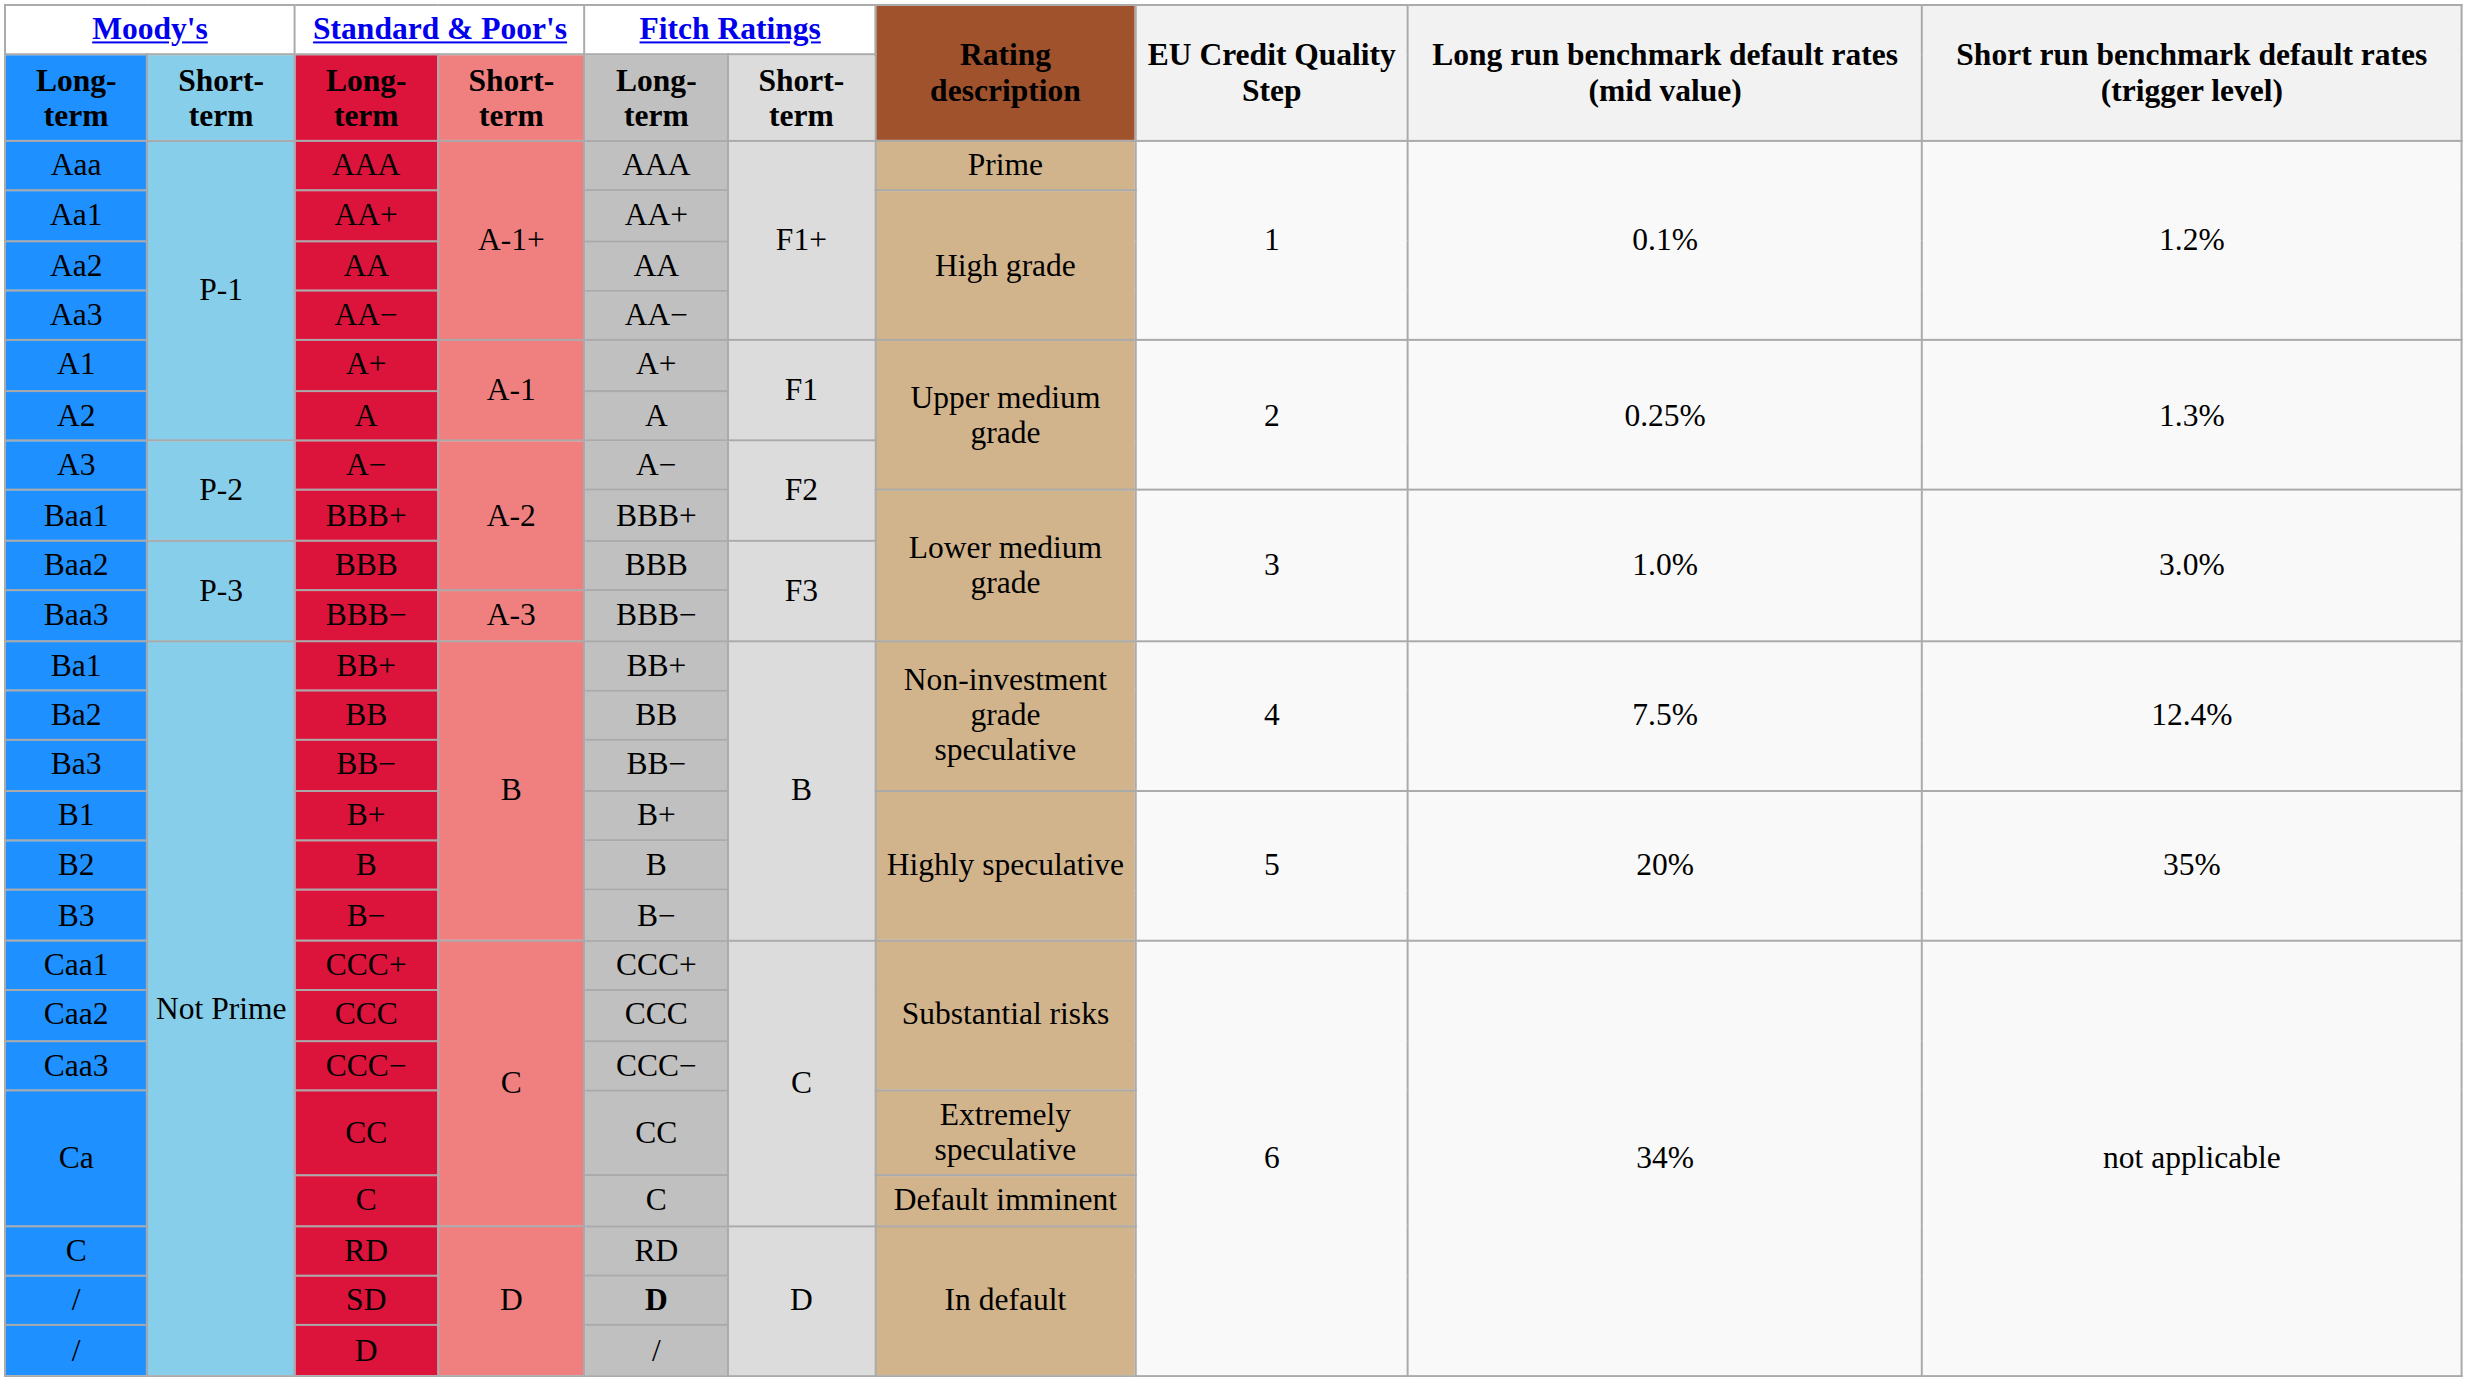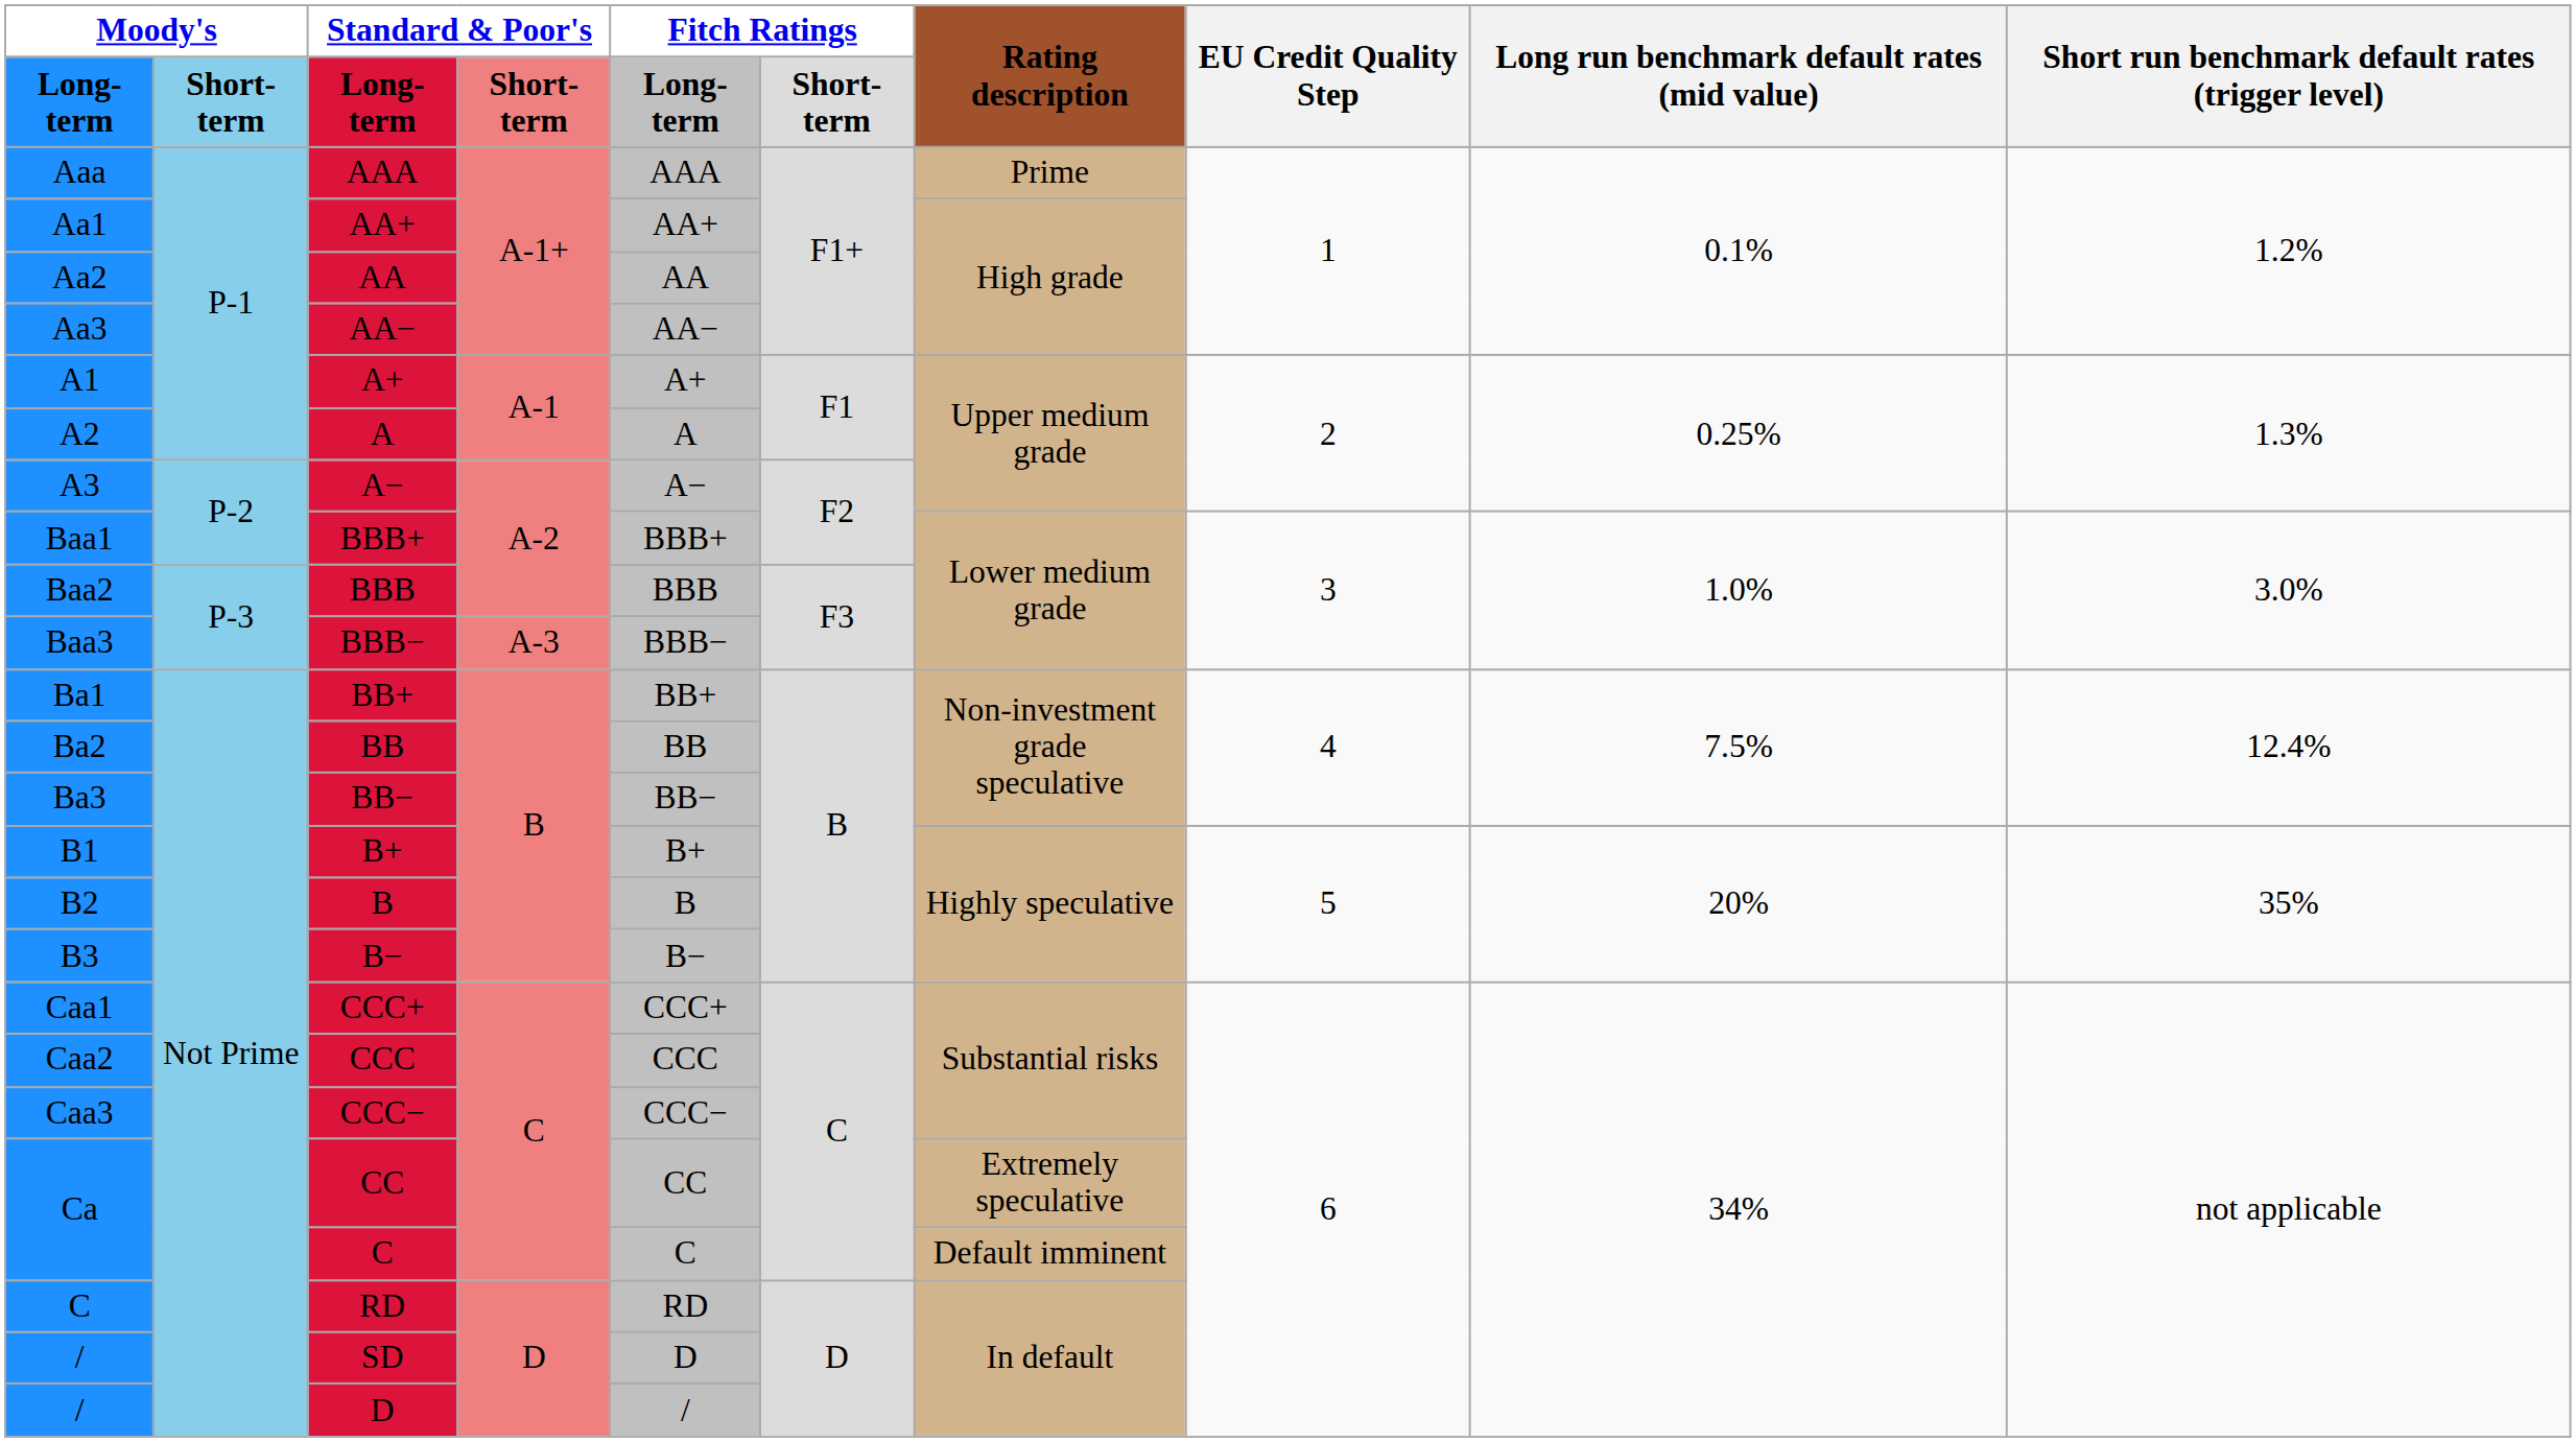SD | column 5: bold -> normal
